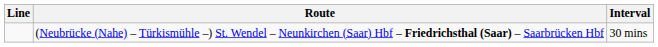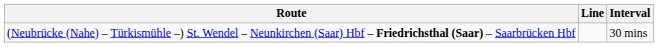columns swapped: Line <-> Route
